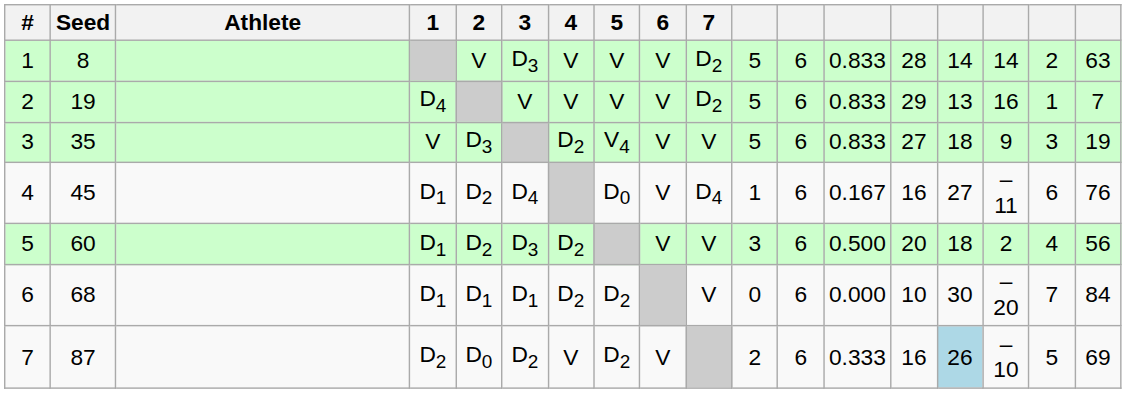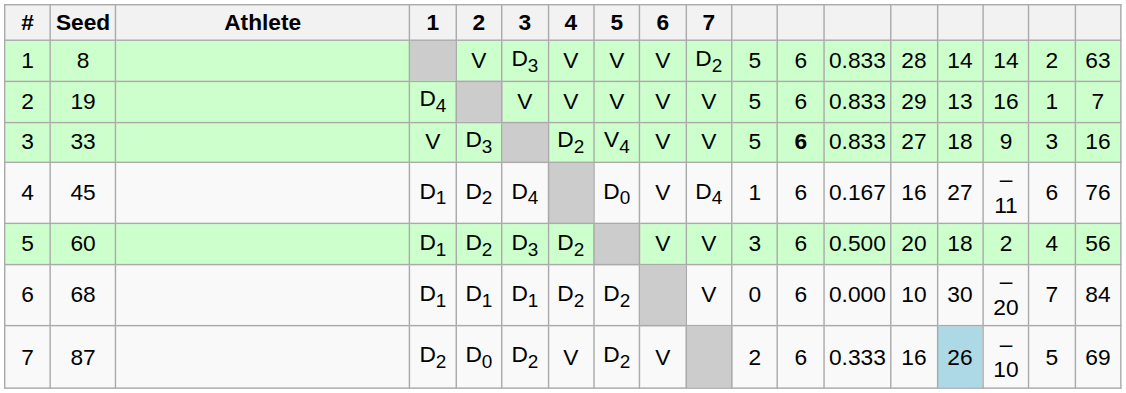row 3 | 7: D2 -> V
row 4 | Seed: 35 -> 33
row 4 | column 12: normal -> bold
row 4 | column 18: 19 -> 16
